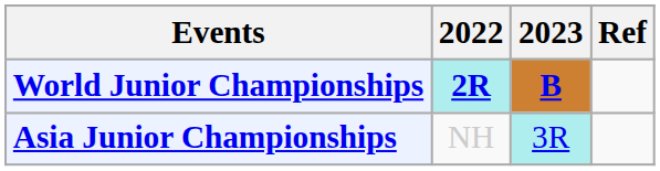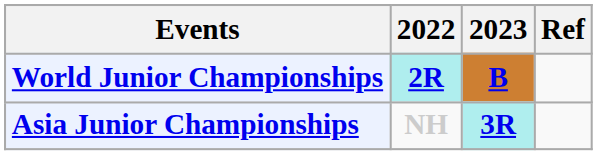Asia Junior Championships | 2022: normal -> bold
Asia Junior Championships | 2023: normal -> bold
